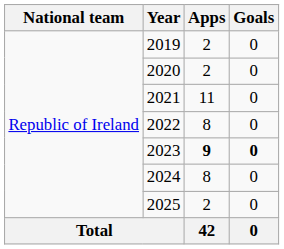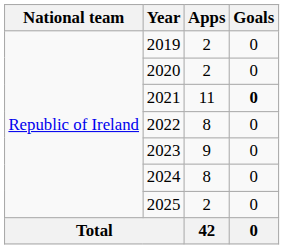2021 | Goals: normal -> bold
2023 | Apps: bold -> normal
2023 | Goals: bold -> normal
